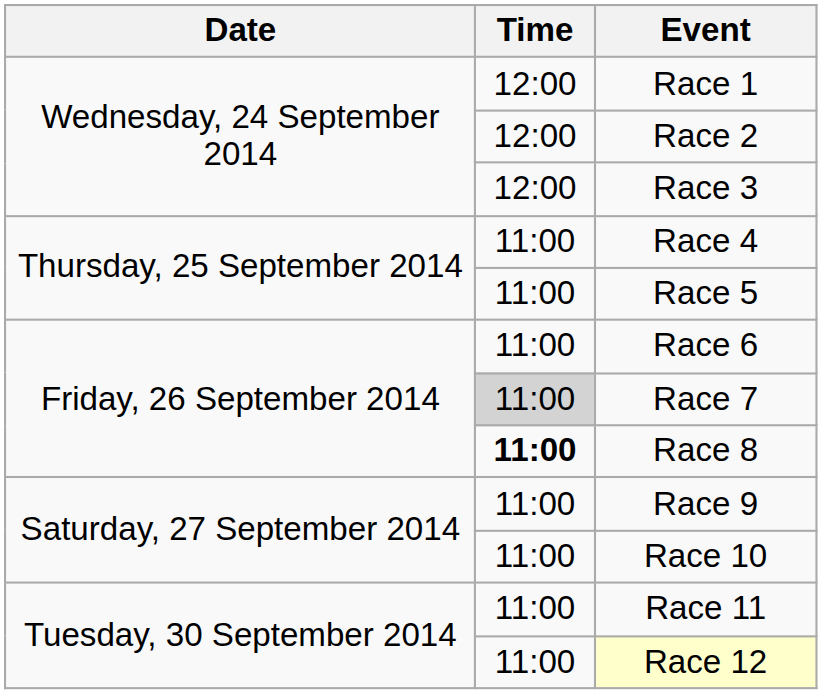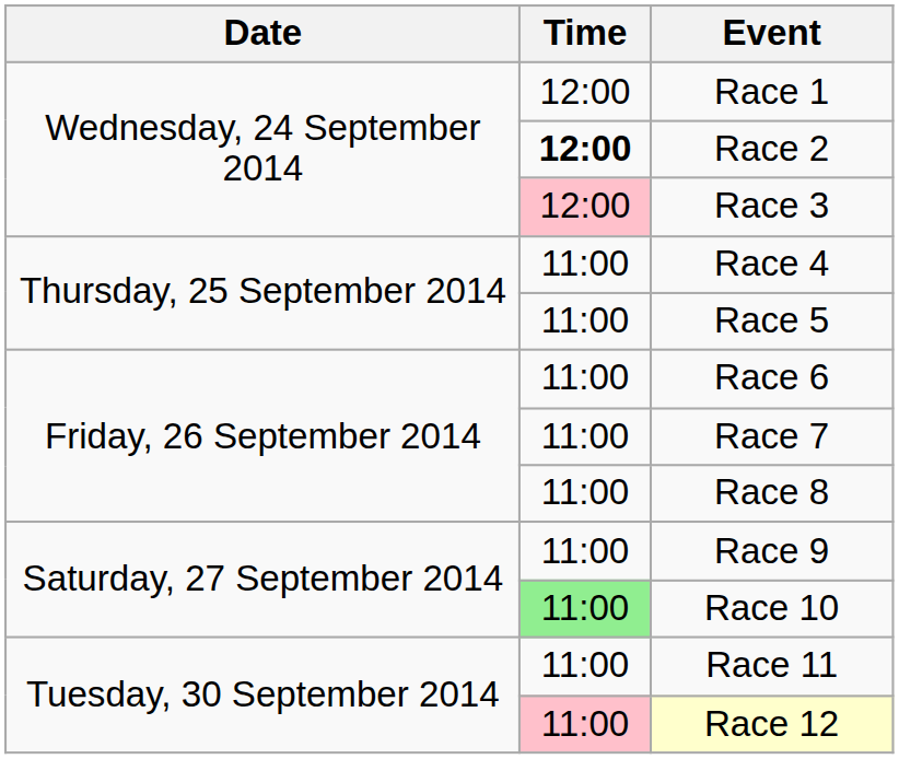Race 2 | Time: normal -> bold
Race 3 | Time: no background -> pink background
Race 7 | Time: lightgrey background -> no background
Race 8 | Time: bold -> normal
Race 10 | Time: no background -> lightgreen background
Race 12 | Time: no background -> pink background
